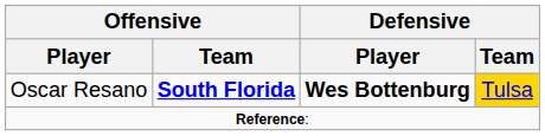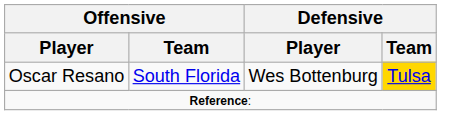Oscar Resano | Offensive / Team: bold -> normal
Oscar Resano | Defensive / Player: bold -> normal
